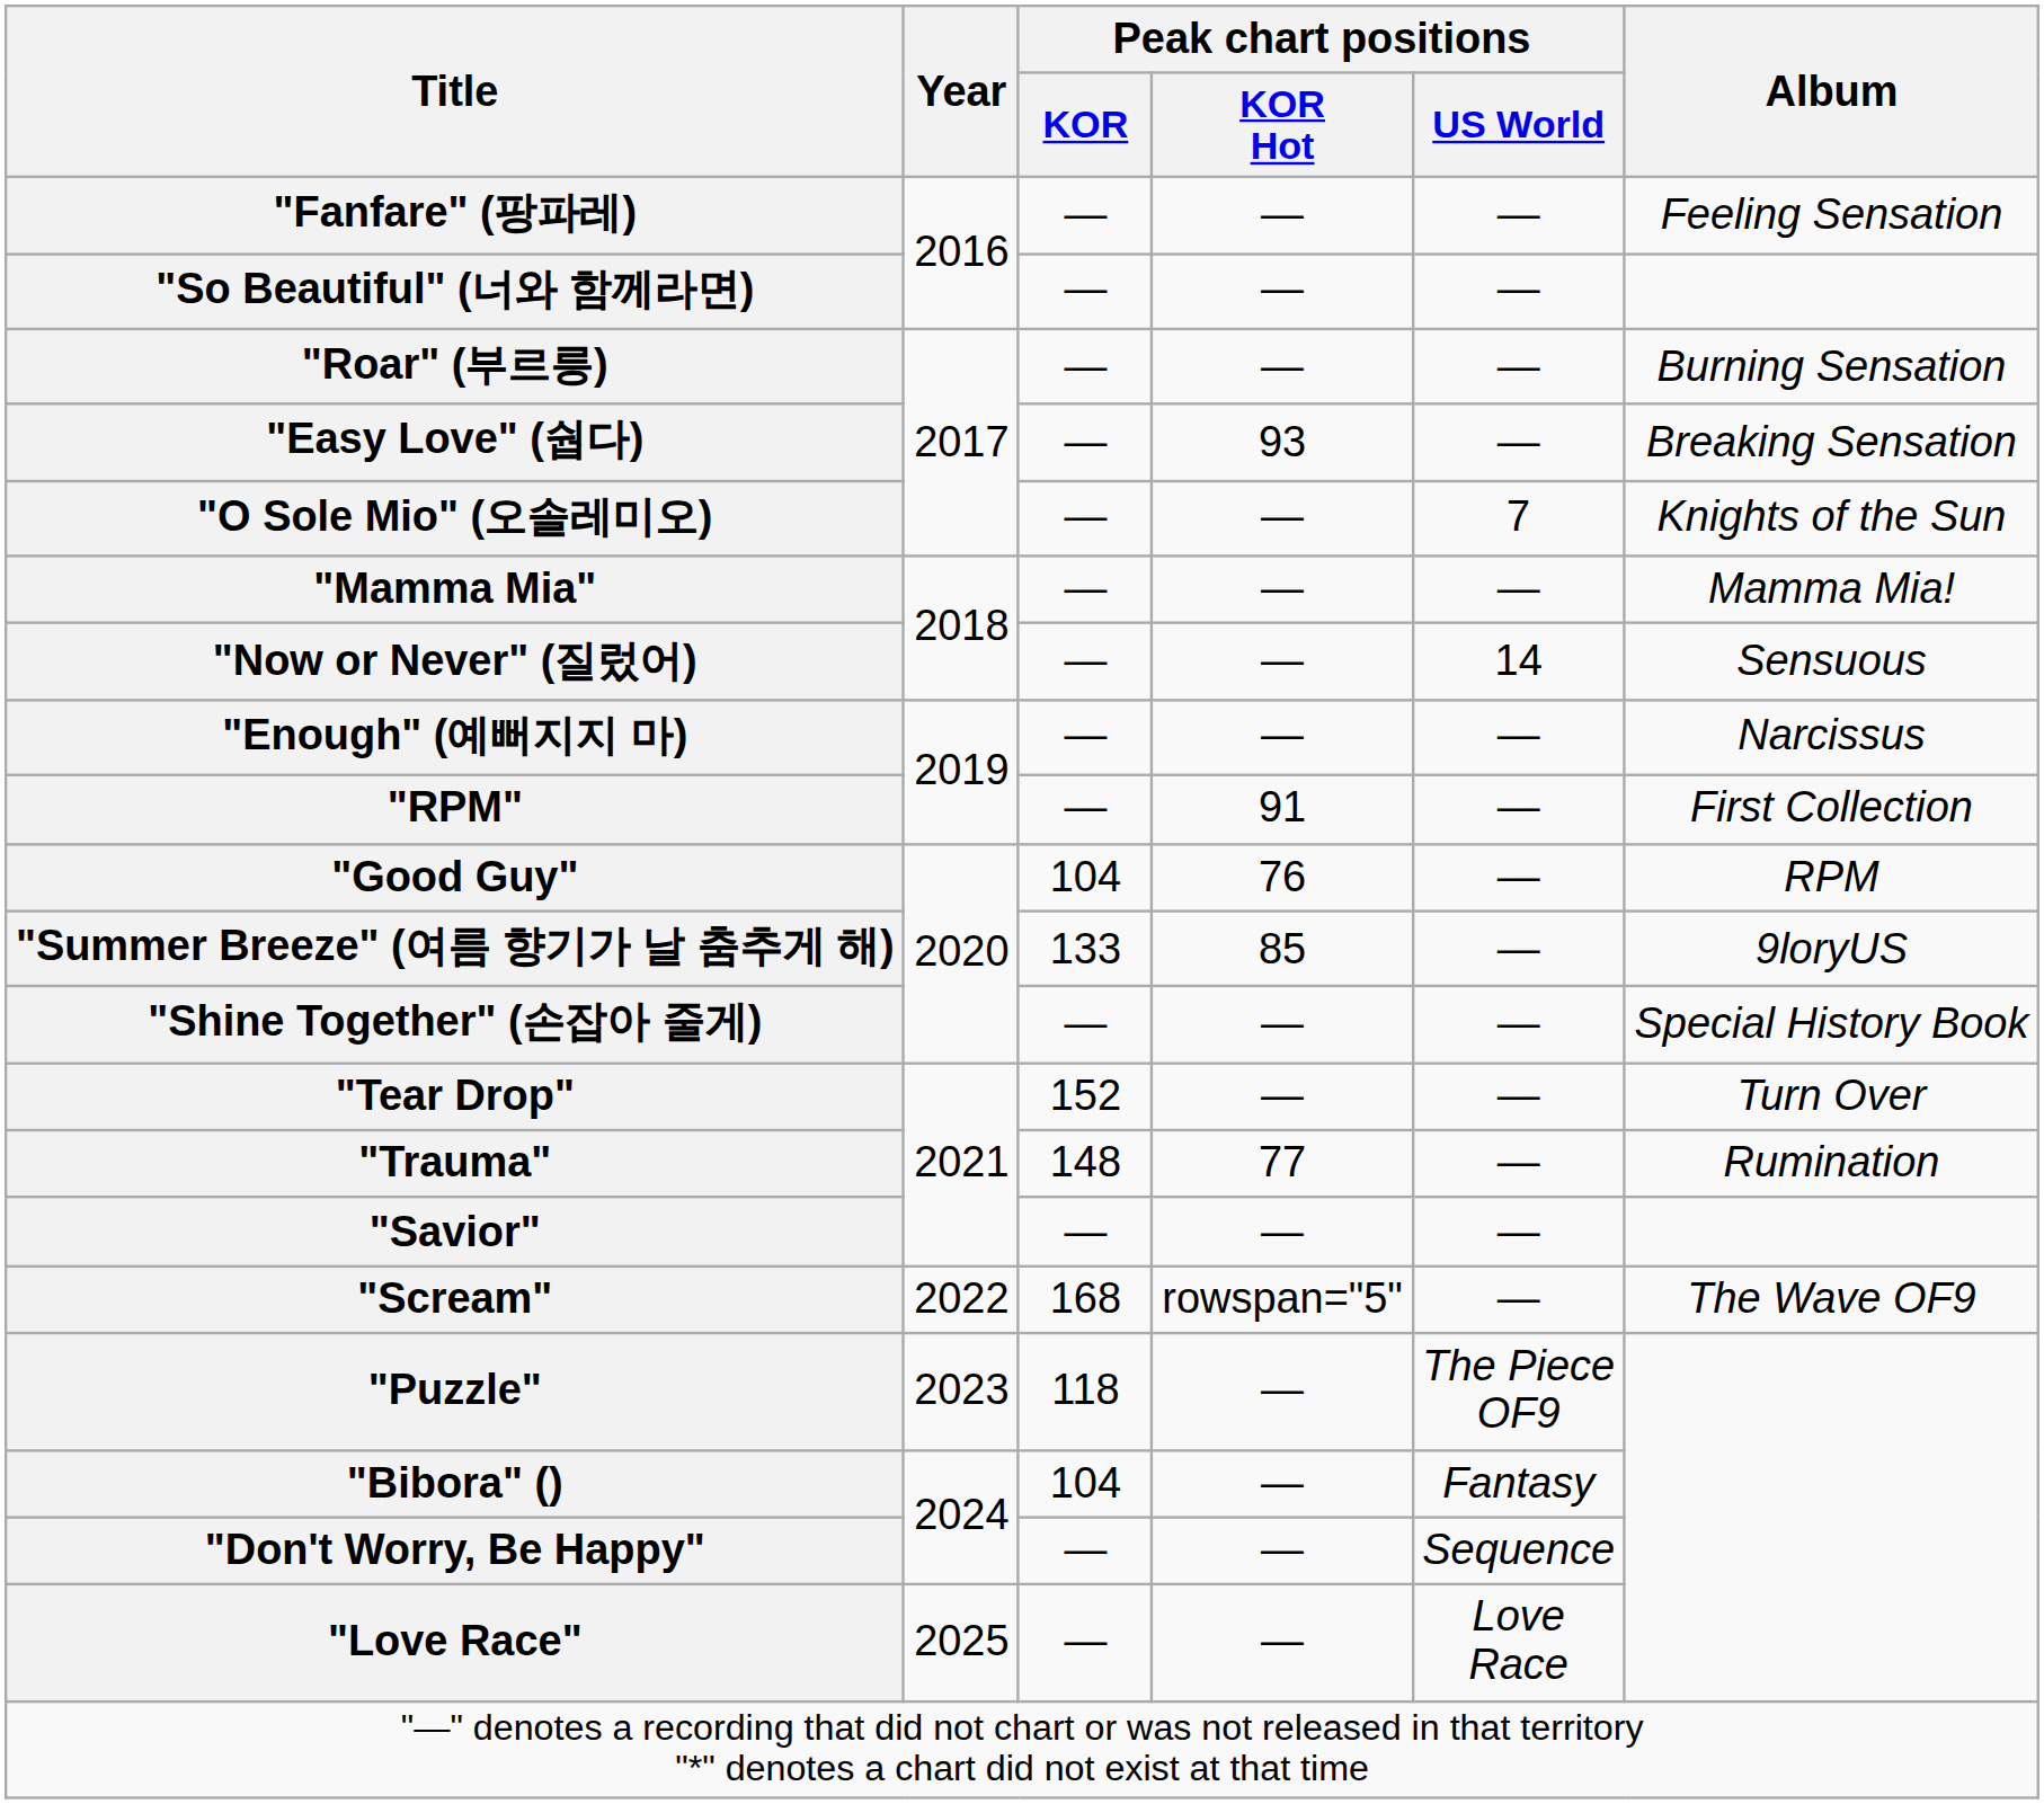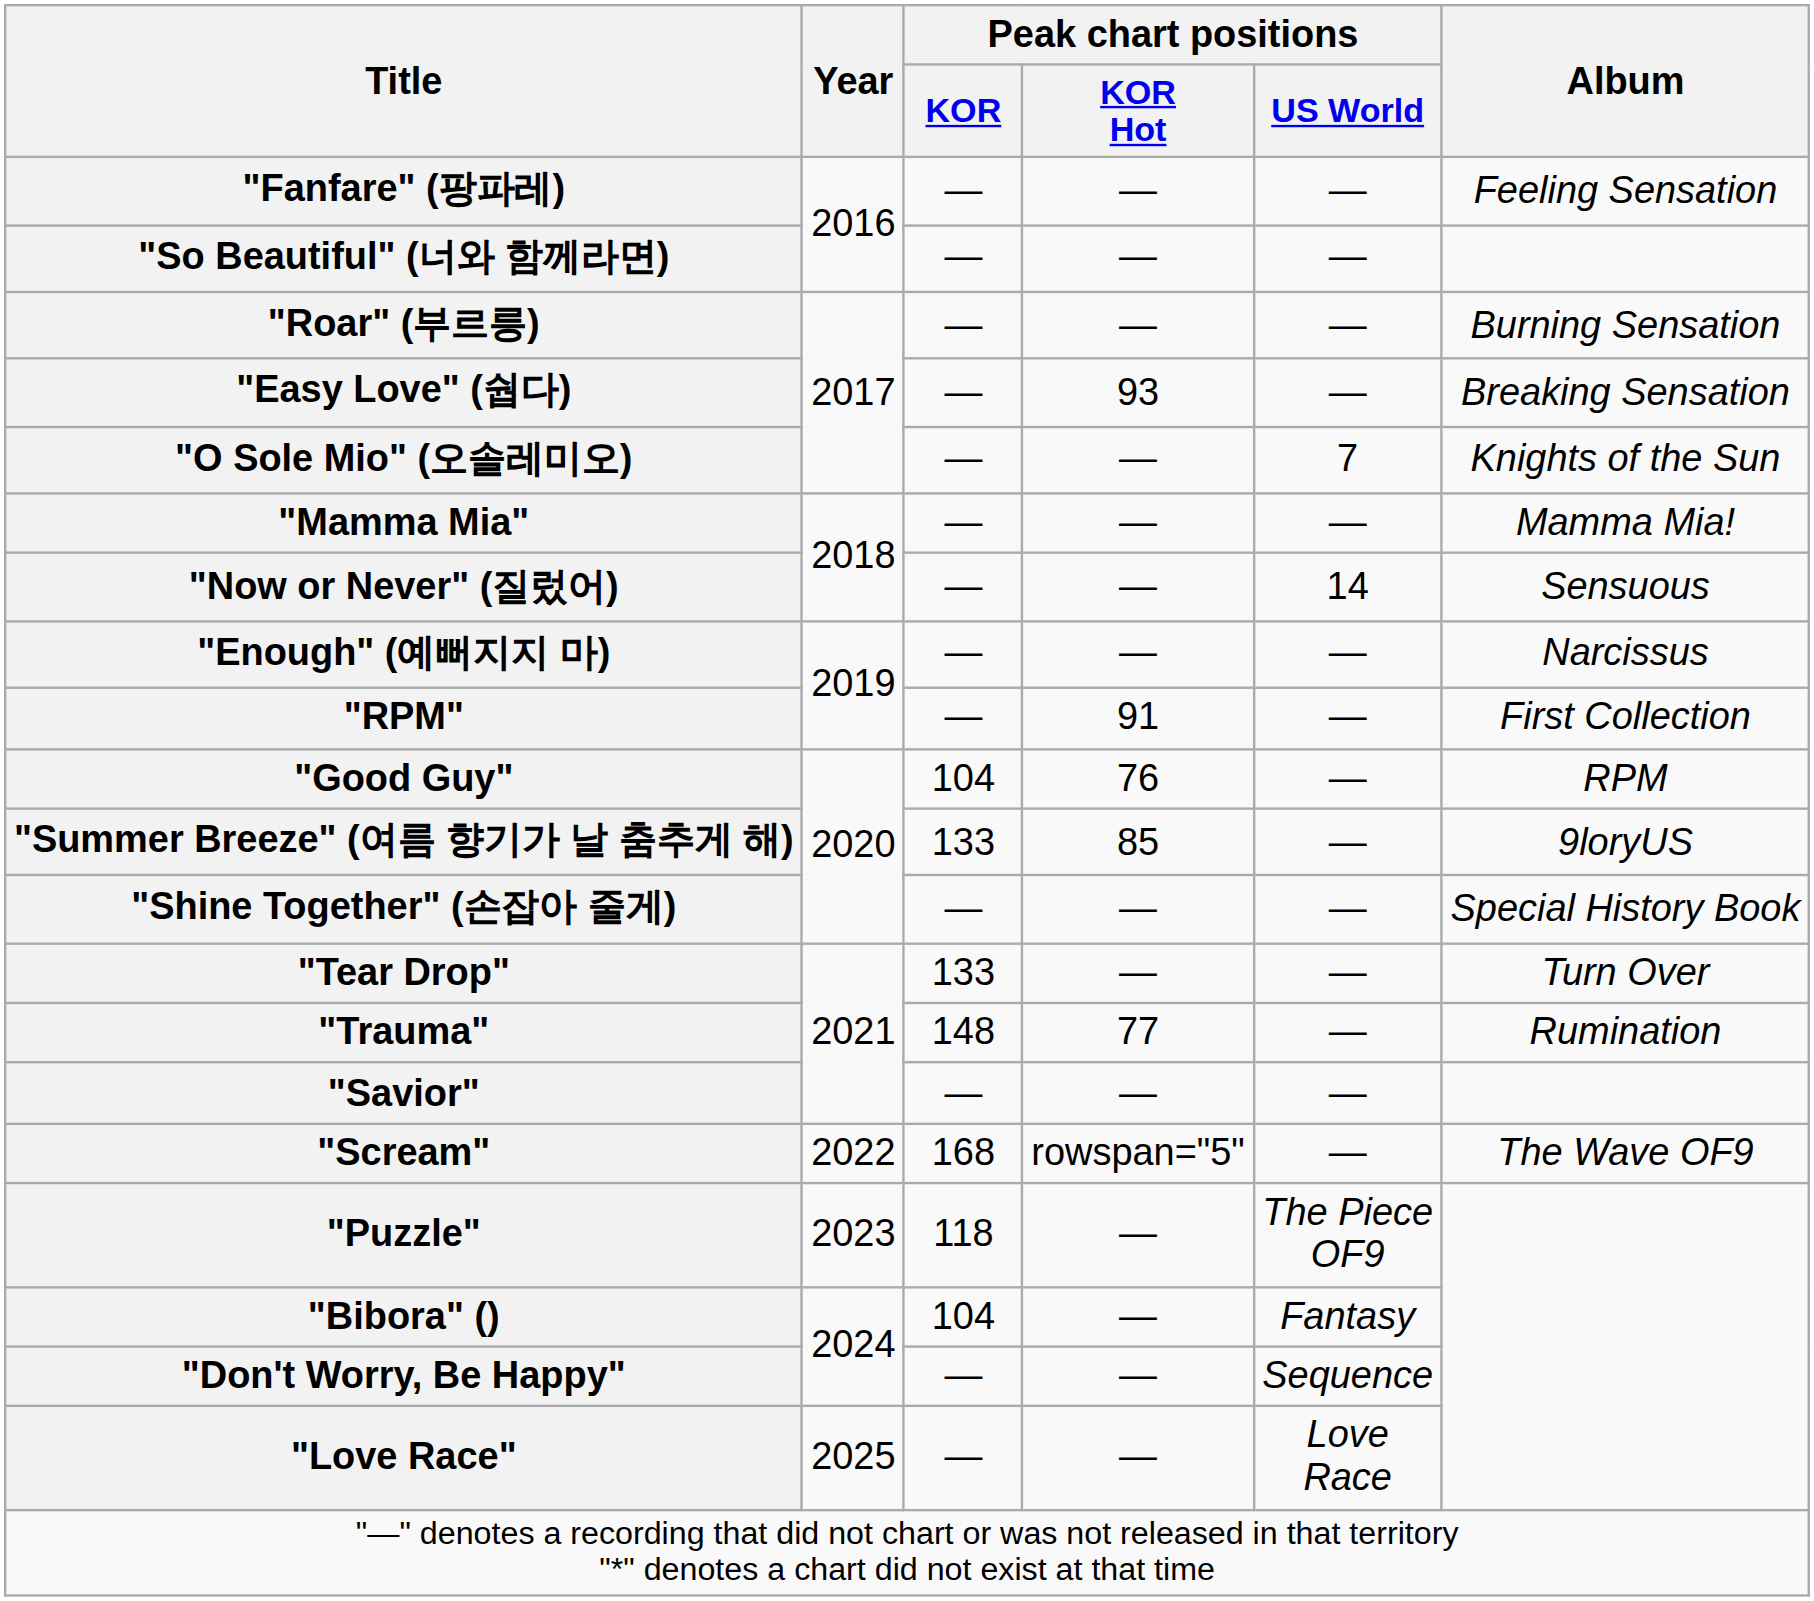"Tear Drop" | Peak chart positions / KOR: 152 -> 133
